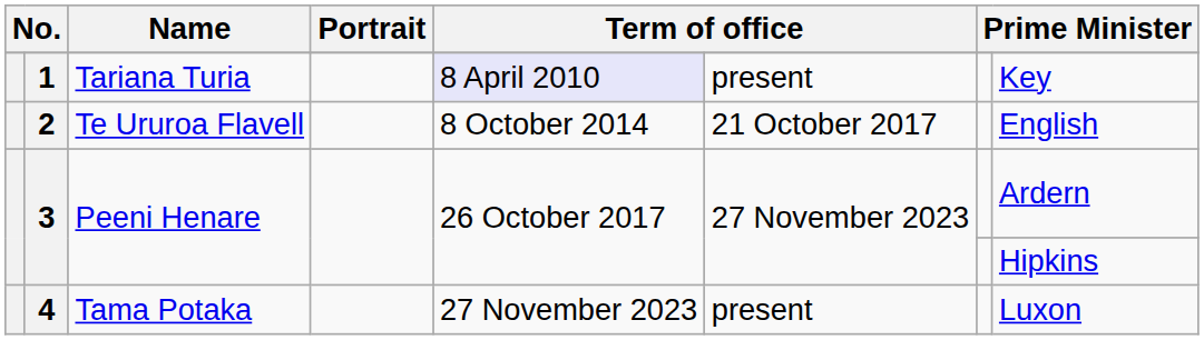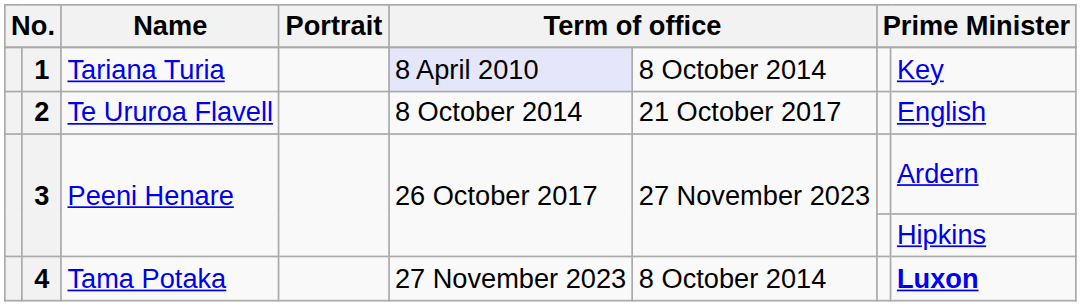1 | column 6: present -> 8 October 2014
4 | column 6: present -> 8 October 2014
4 | column 8: normal -> bold
